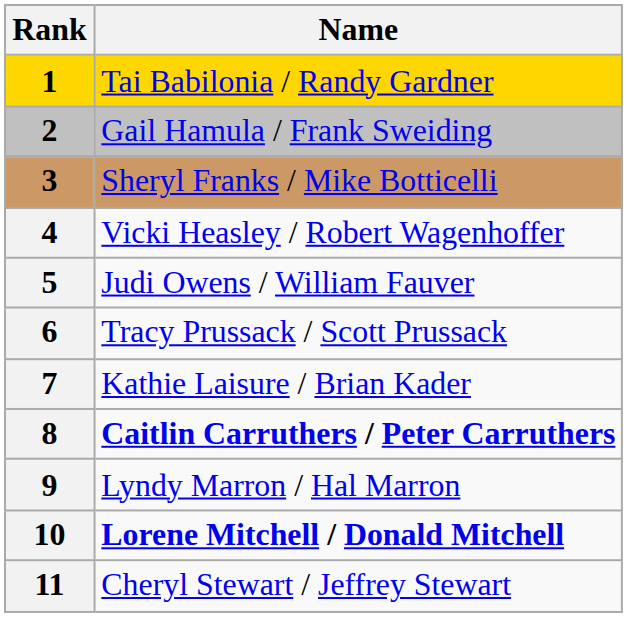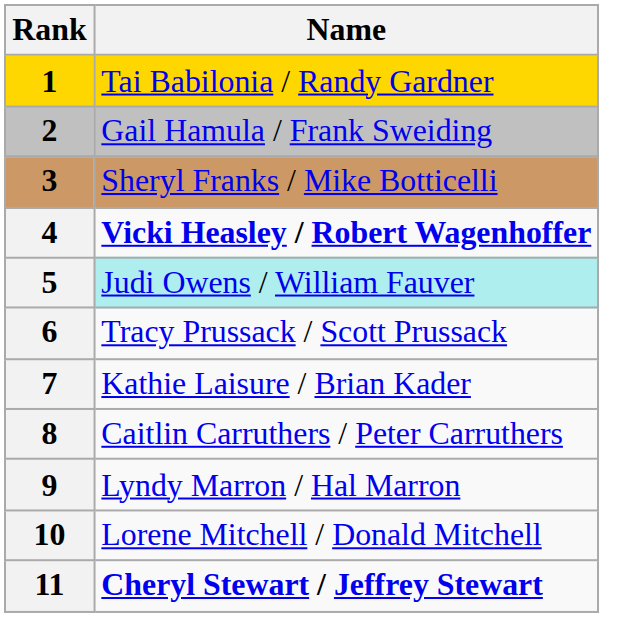Vicki Heasley / Robert Wagenhoffer | Name: normal -> bold
Judi Owens / William Fauver | Name: no background -> paleturquoise background
Caitlin Carruthers / Peter Carruthers | Name: bold -> normal
Lorene Mitchell / Donald Mitchell | Name: bold -> normal
Cheryl Stewart / Jeffrey Stewart | Name: normal -> bold
